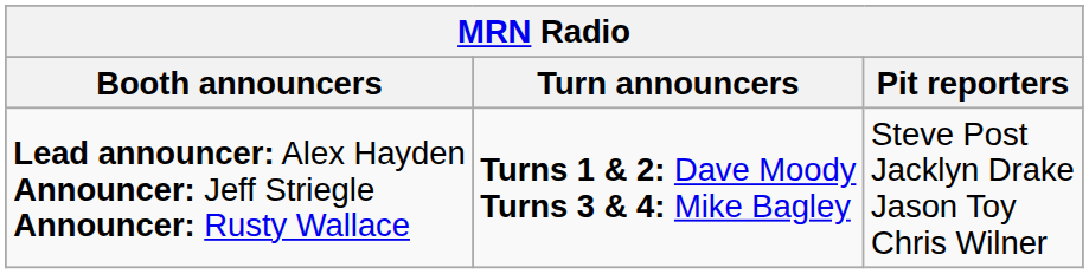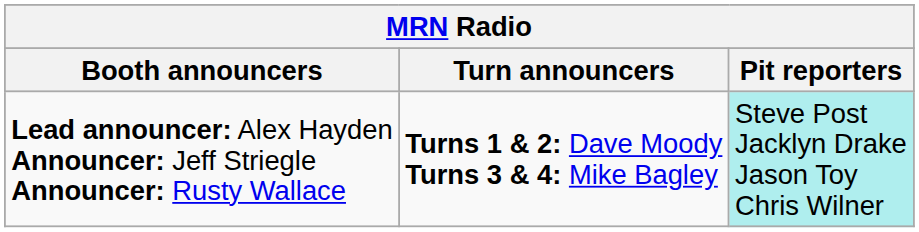row 3 | Pit reporters: no background -> paleturquoise background
